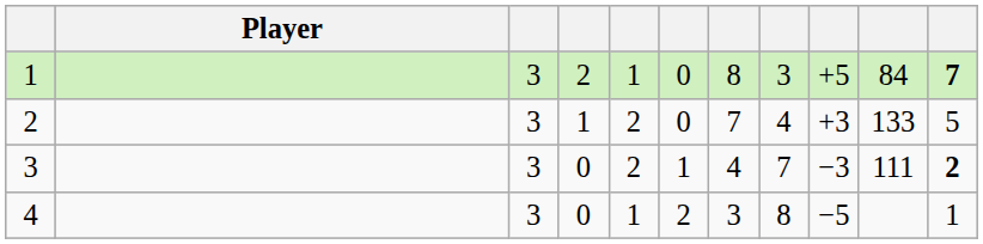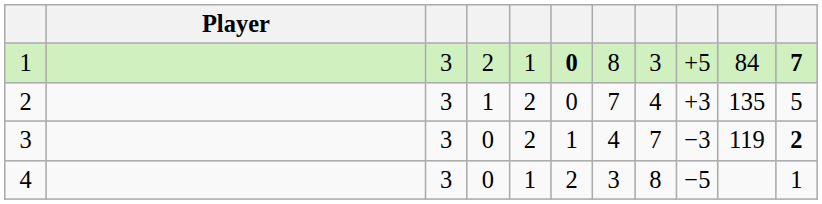row 2 | column 6: normal -> bold
row 3 | column 10: 133 -> 135
row 4 | column 10: 111 -> 119
